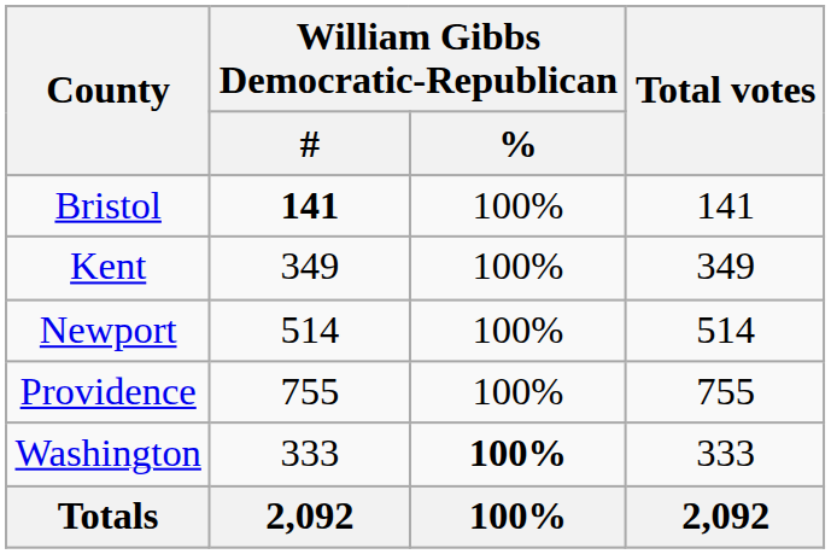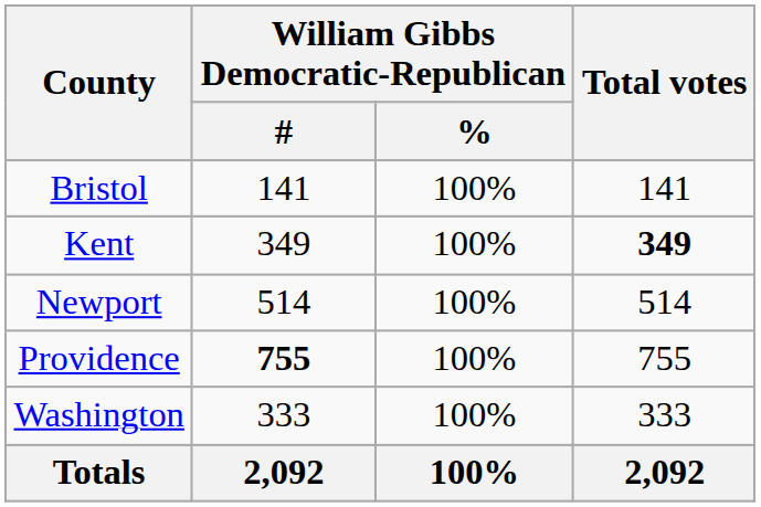Bristol | William Gibbs Democratic-Republican / #: bold -> normal
Kent | Total votes: normal -> bold
Providence | William Gibbs Democratic-Republican / #: normal -> bold
Washington | William Gibbs Democratic-Republican / %: bold -> normal
